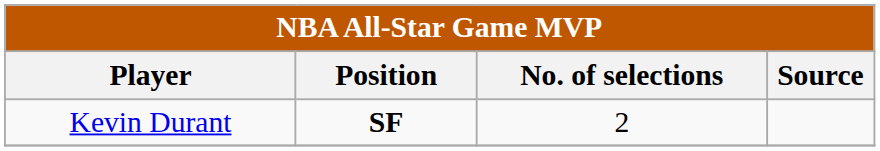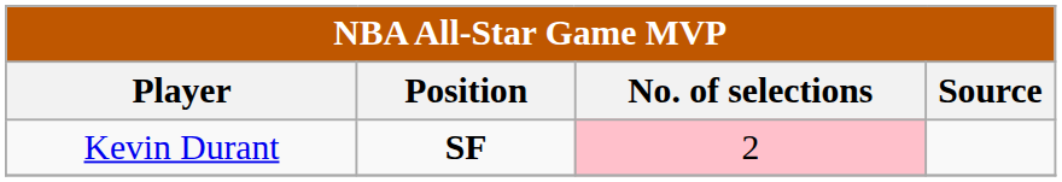Kevin Durant | No. of selections: no background -> pink background
